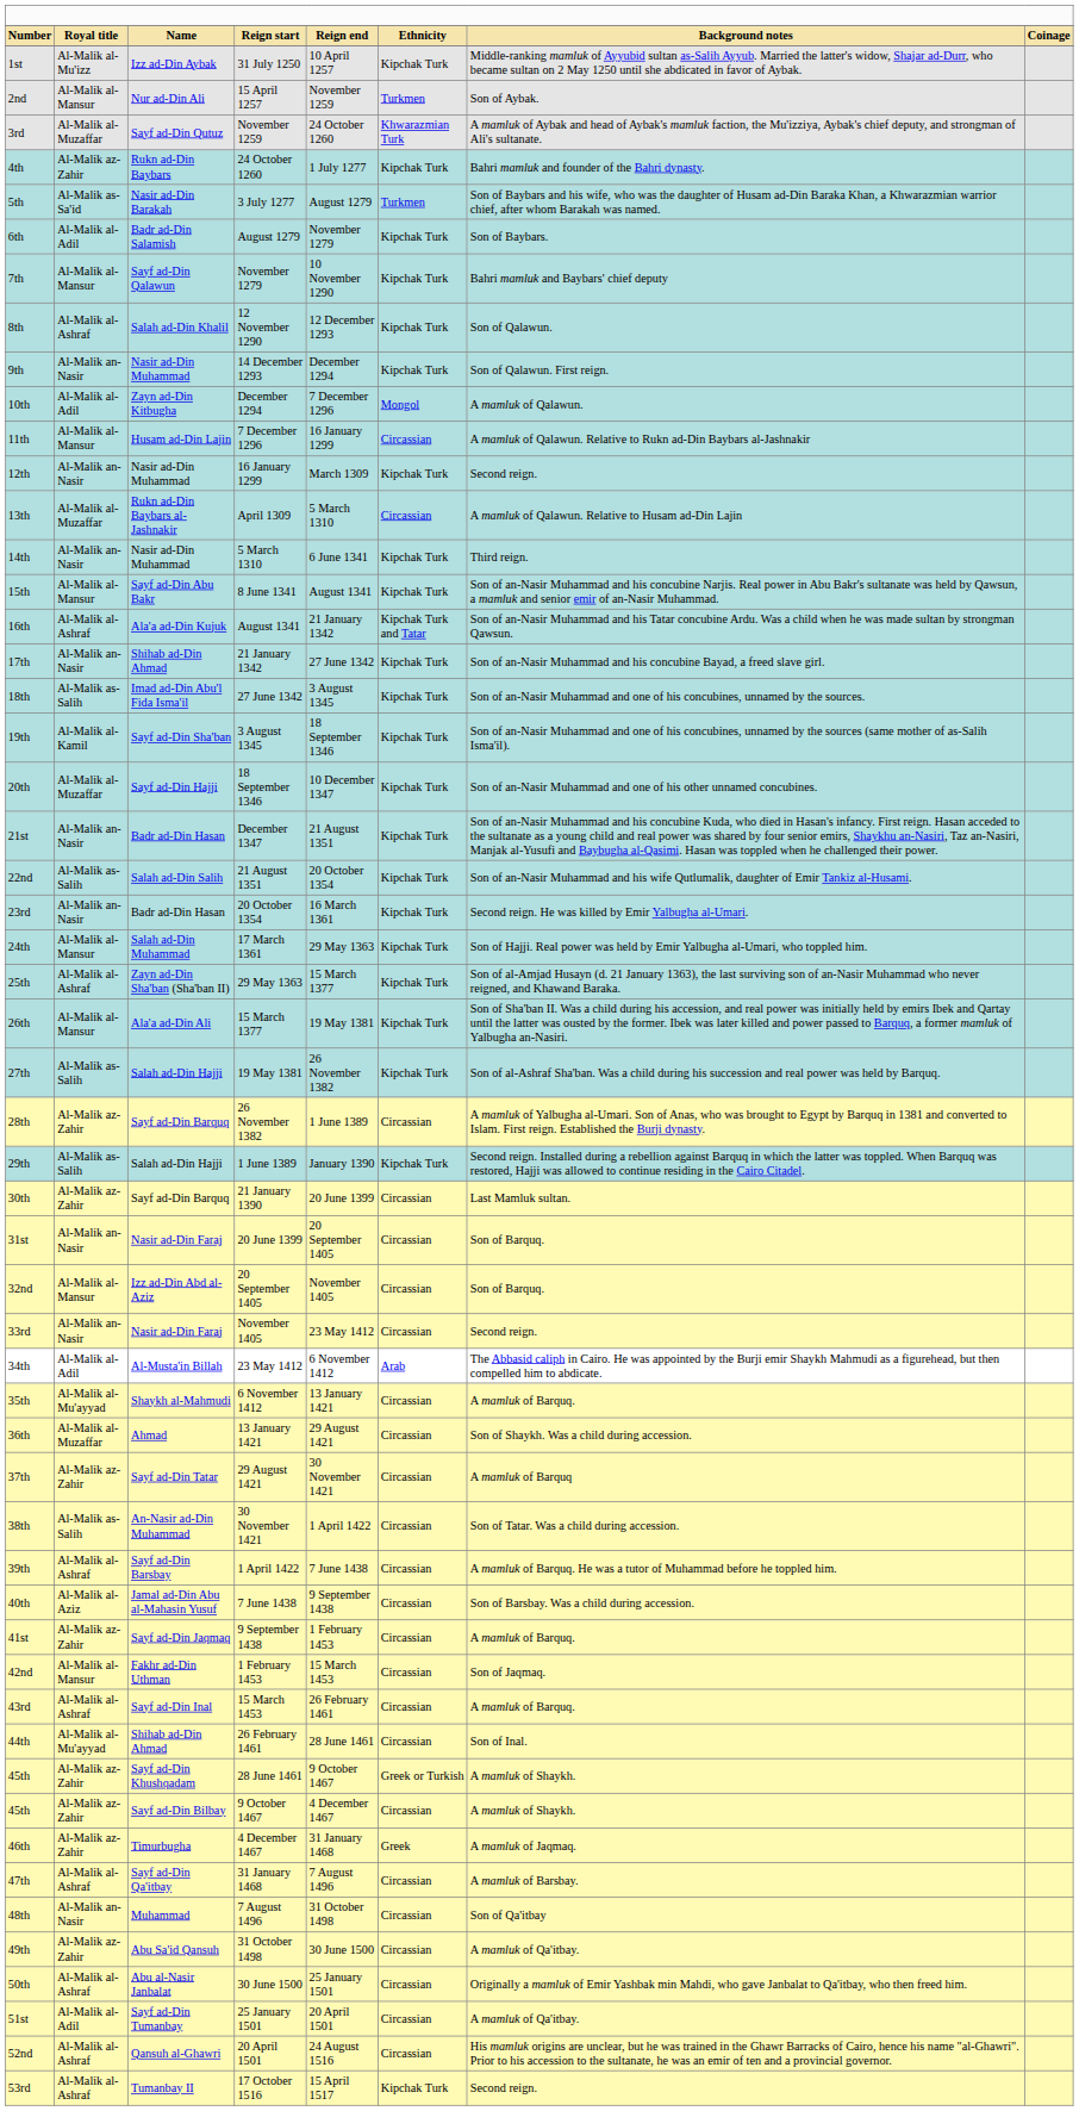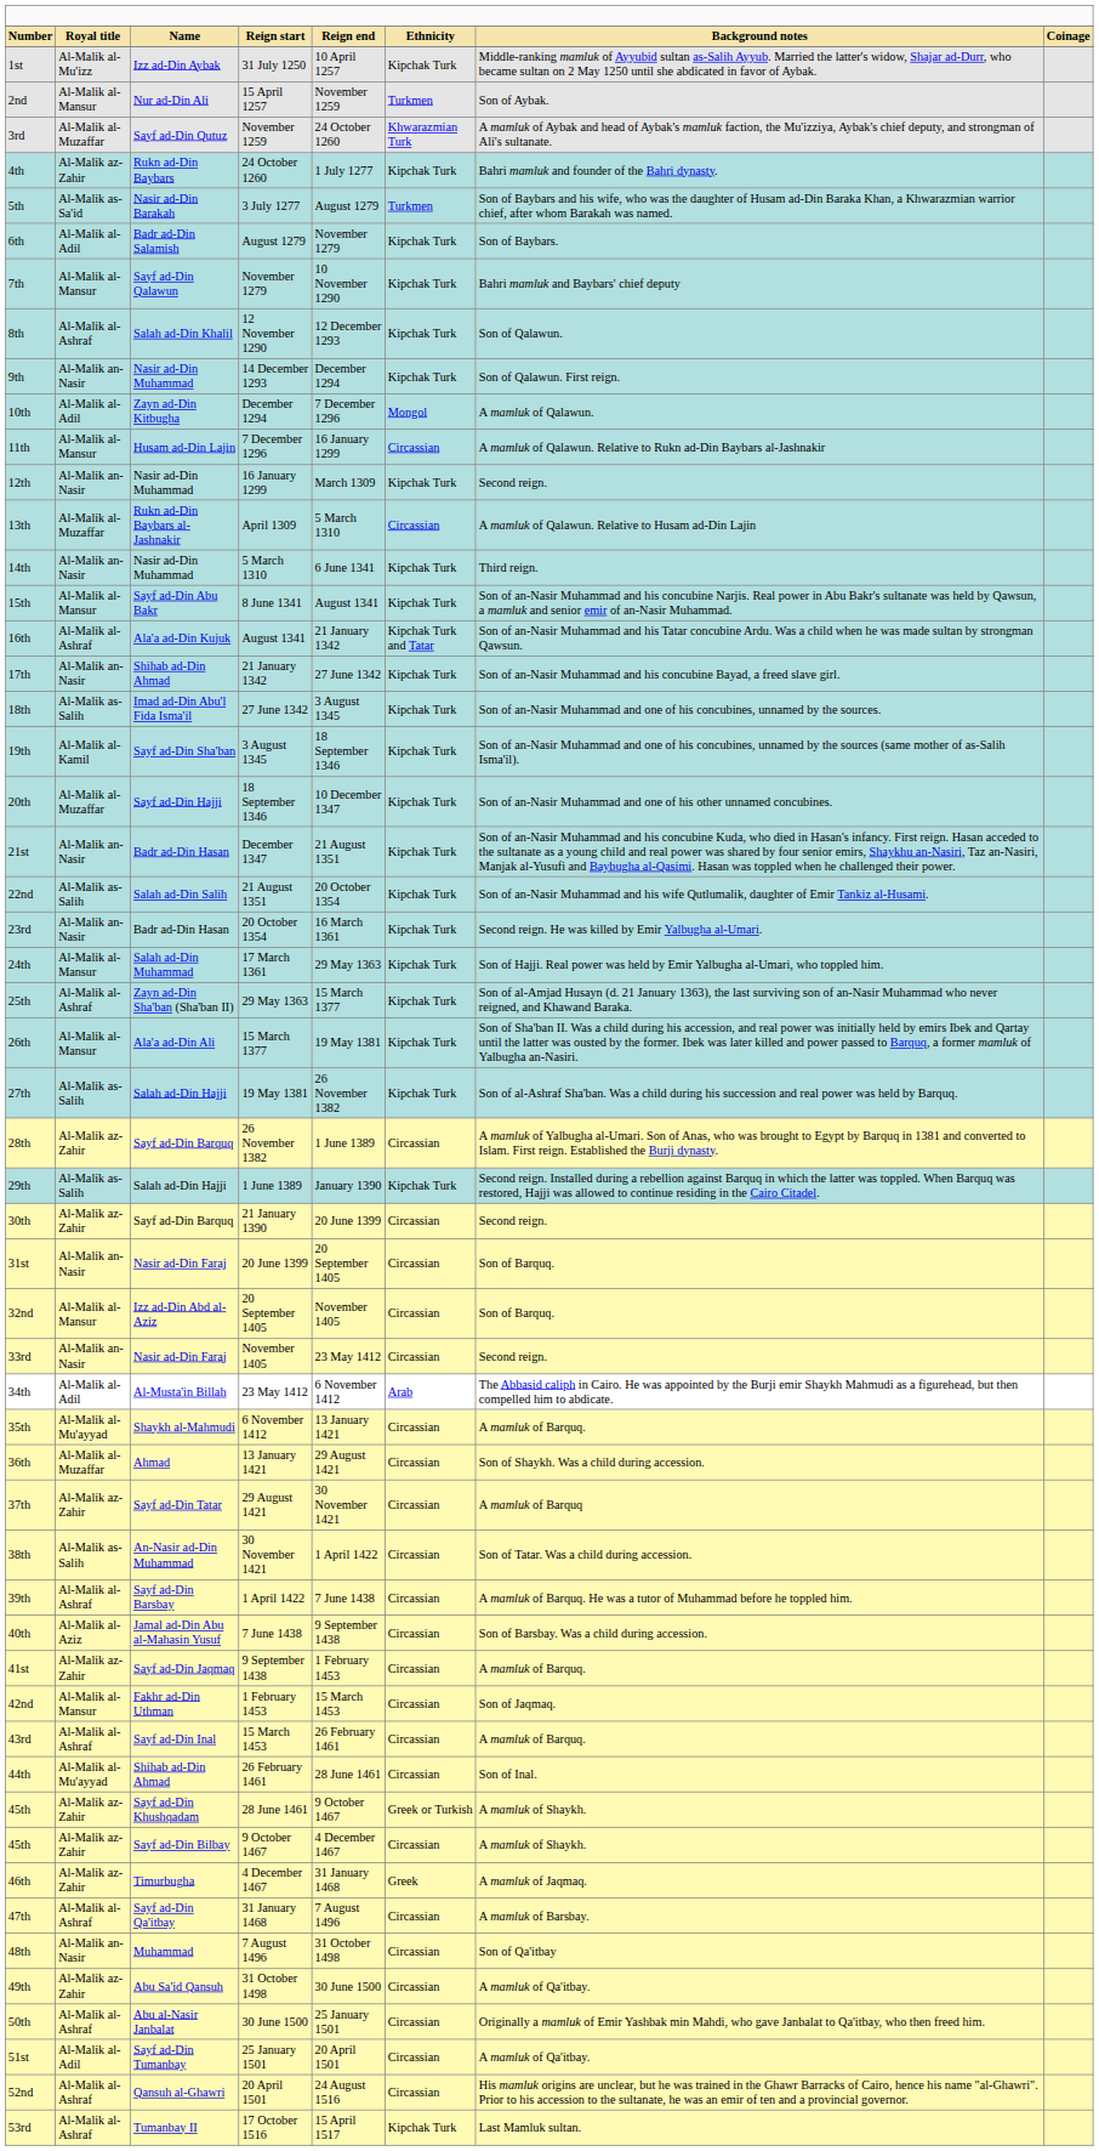21 January 1390 | Background notes: Last Mamluk sultan. -> Second reign.
17 October 1516 | Background notes: Second reign. -> Last Mamluk sultan.
